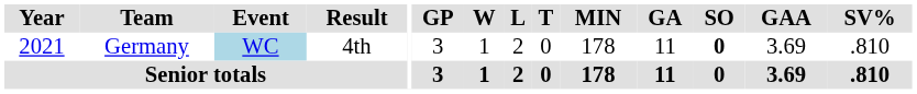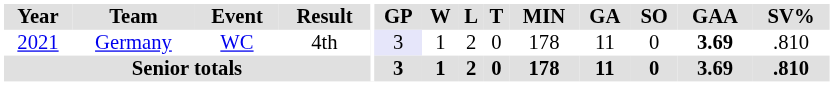Germany | Event: lightblue background -> no background
Germany | GP: no background -> lavender background
Germany | SO: bold -> normal
Germany | GAA: normal -> bold
